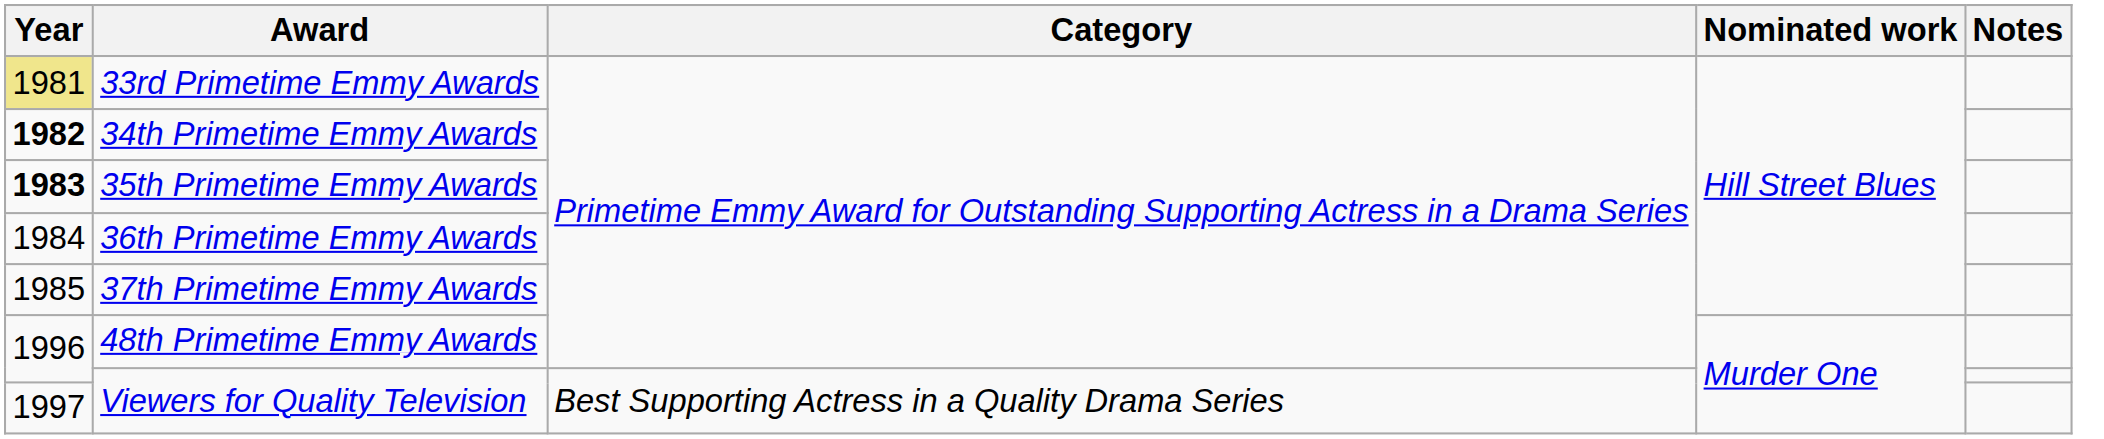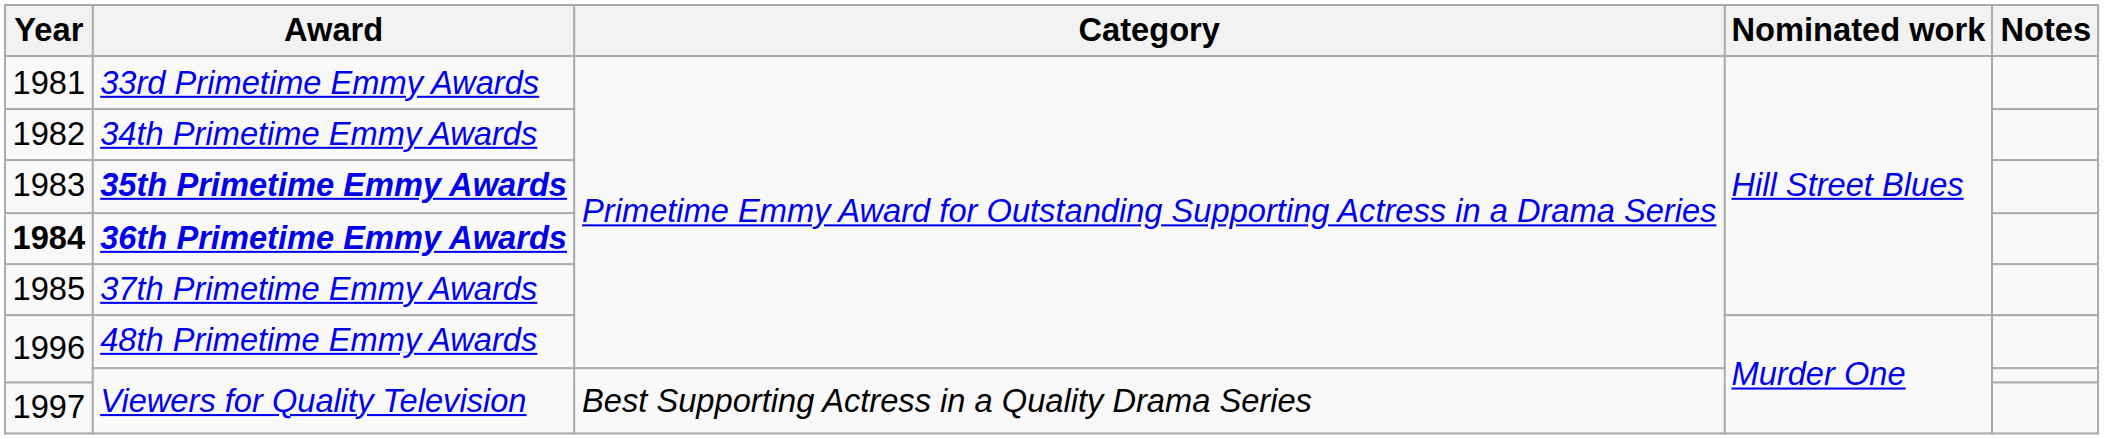1981 | Year: khaki background -> no background
1982 | Year: bold -> normal
1983 | Year: bold -> normal
1983 | Award: normal -> bold
1984 | Year: normal -> bold
1984 | Award: normal -> bold
